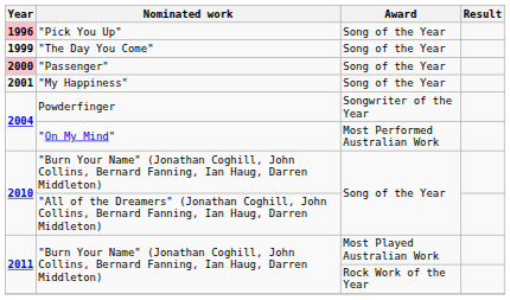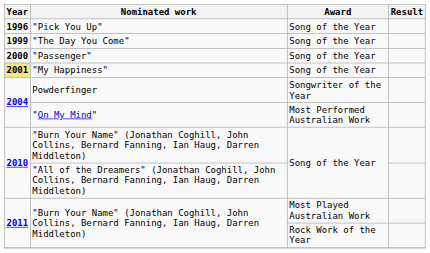"Pick You Up" | Year: pink background -> no background
"Passenger" | Year: pink background -> no background
"My Happiness" | Year: no background -> khaki background
